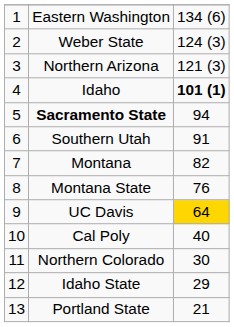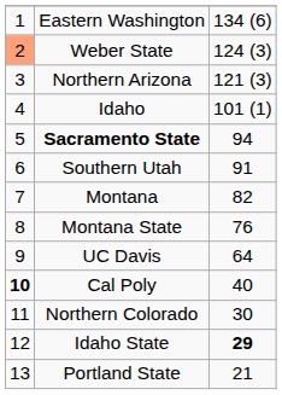Weber State | column 1: no background -> lightsalmon background
Idaho | column 3: bold -> normal
UC Davis | column 3: gold background -> no background
Cal Poly | column 1: normal -> bold
Idaho State | column 3: normal -> bold
